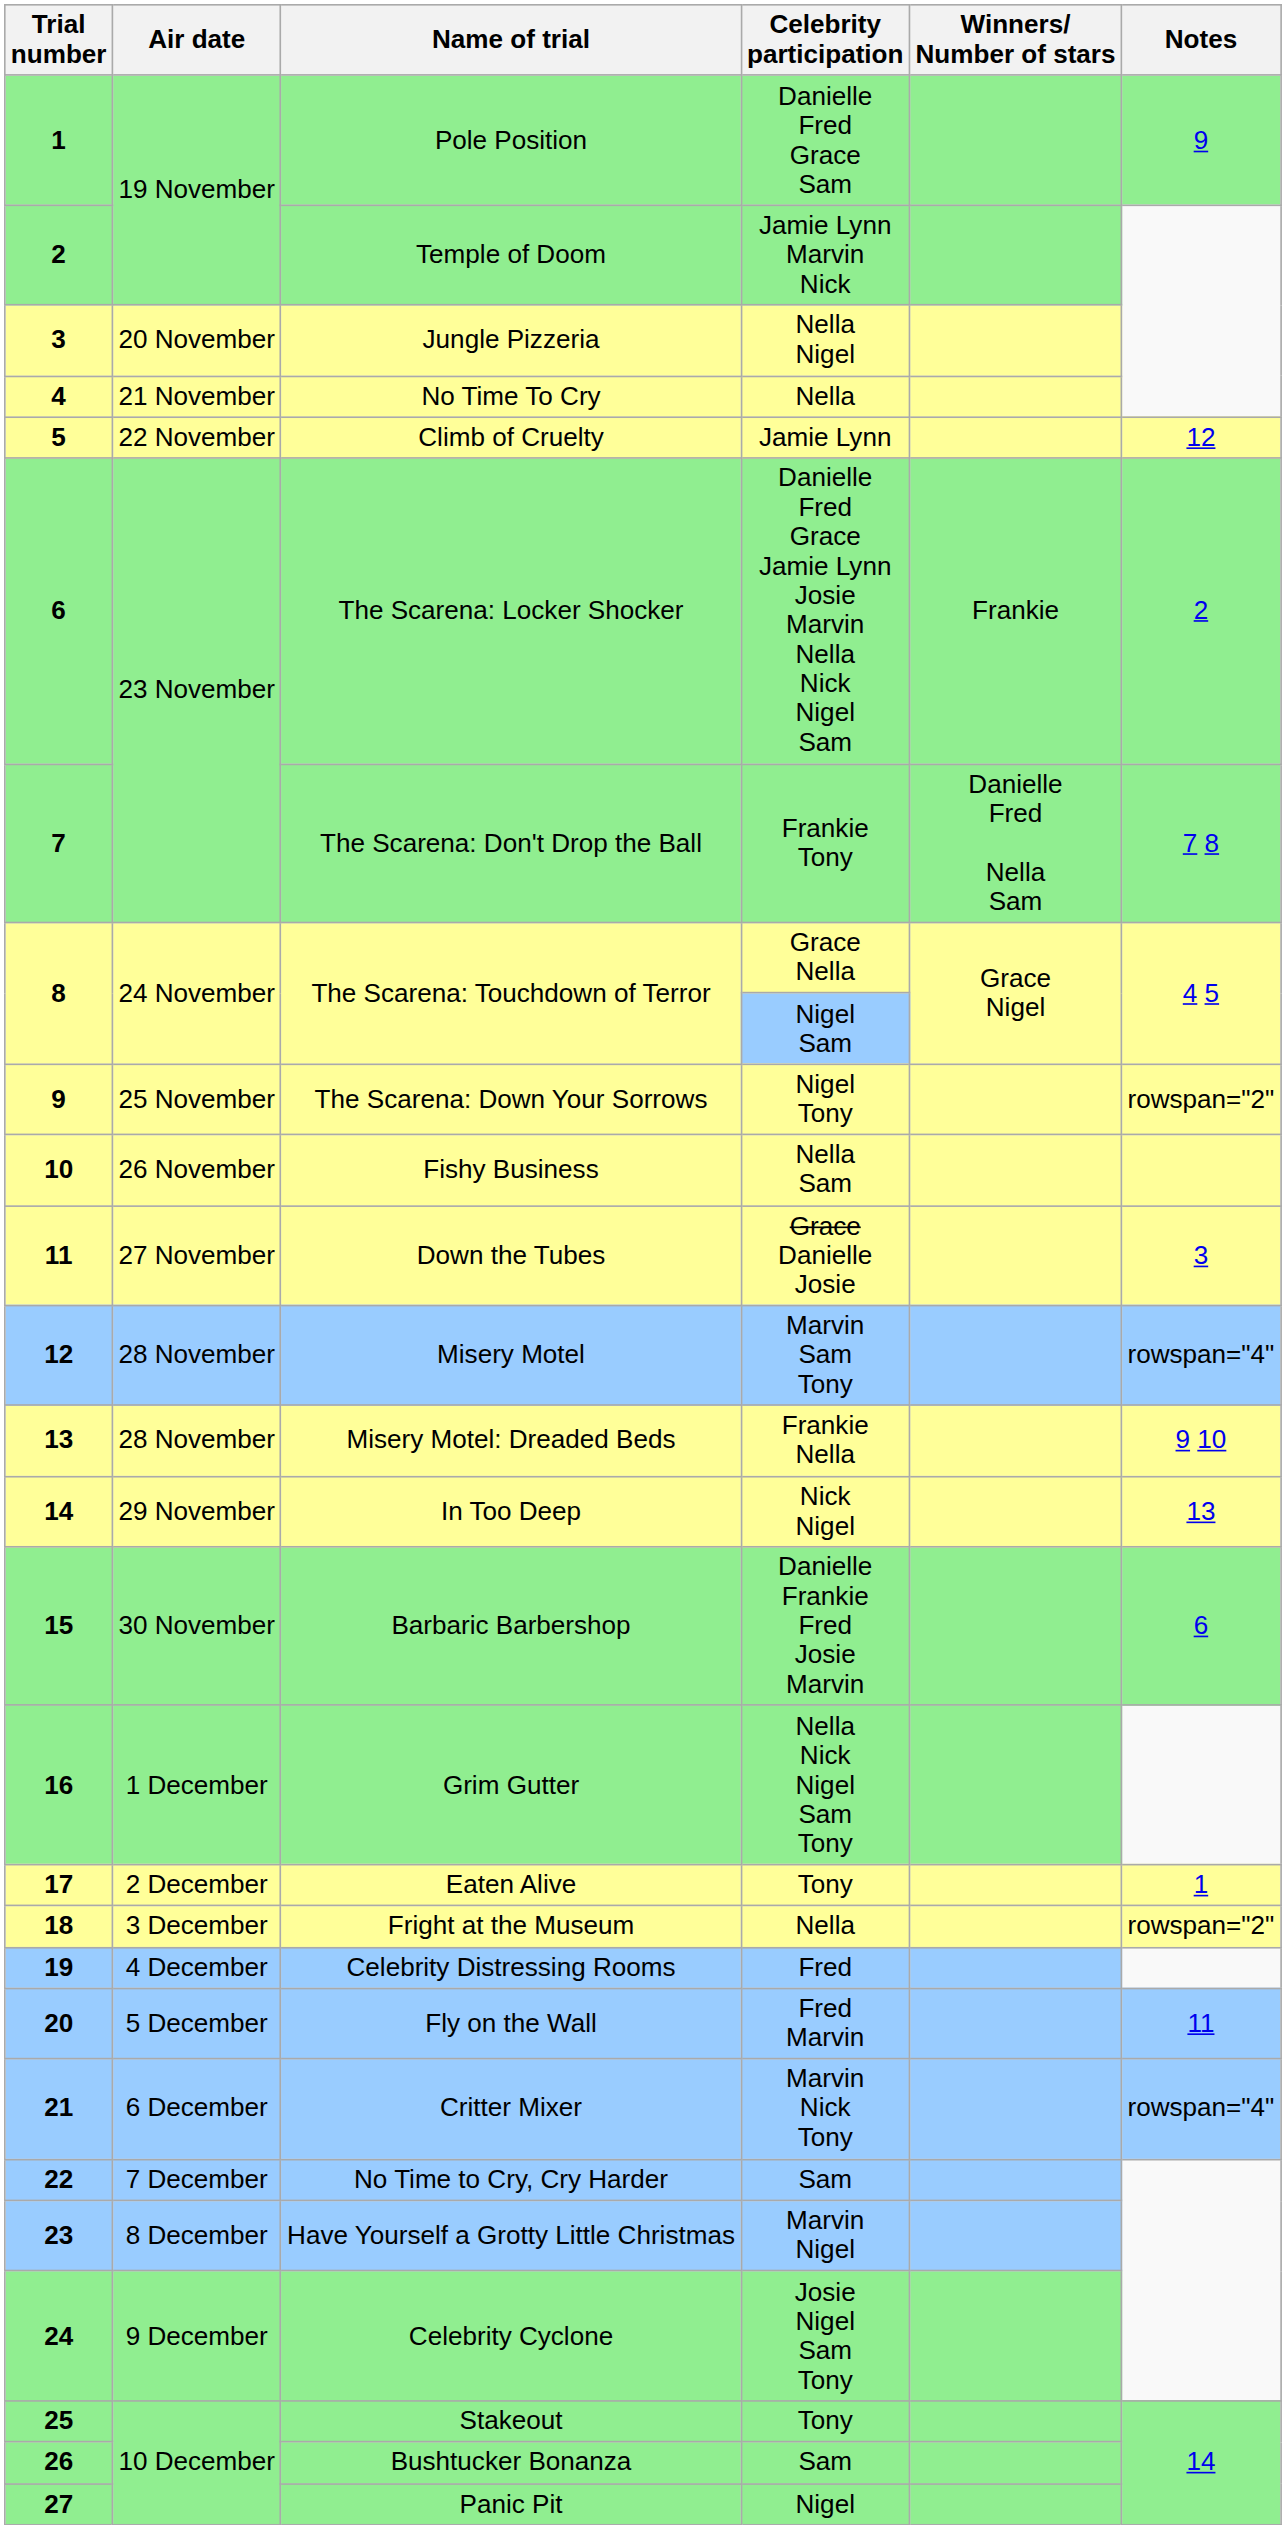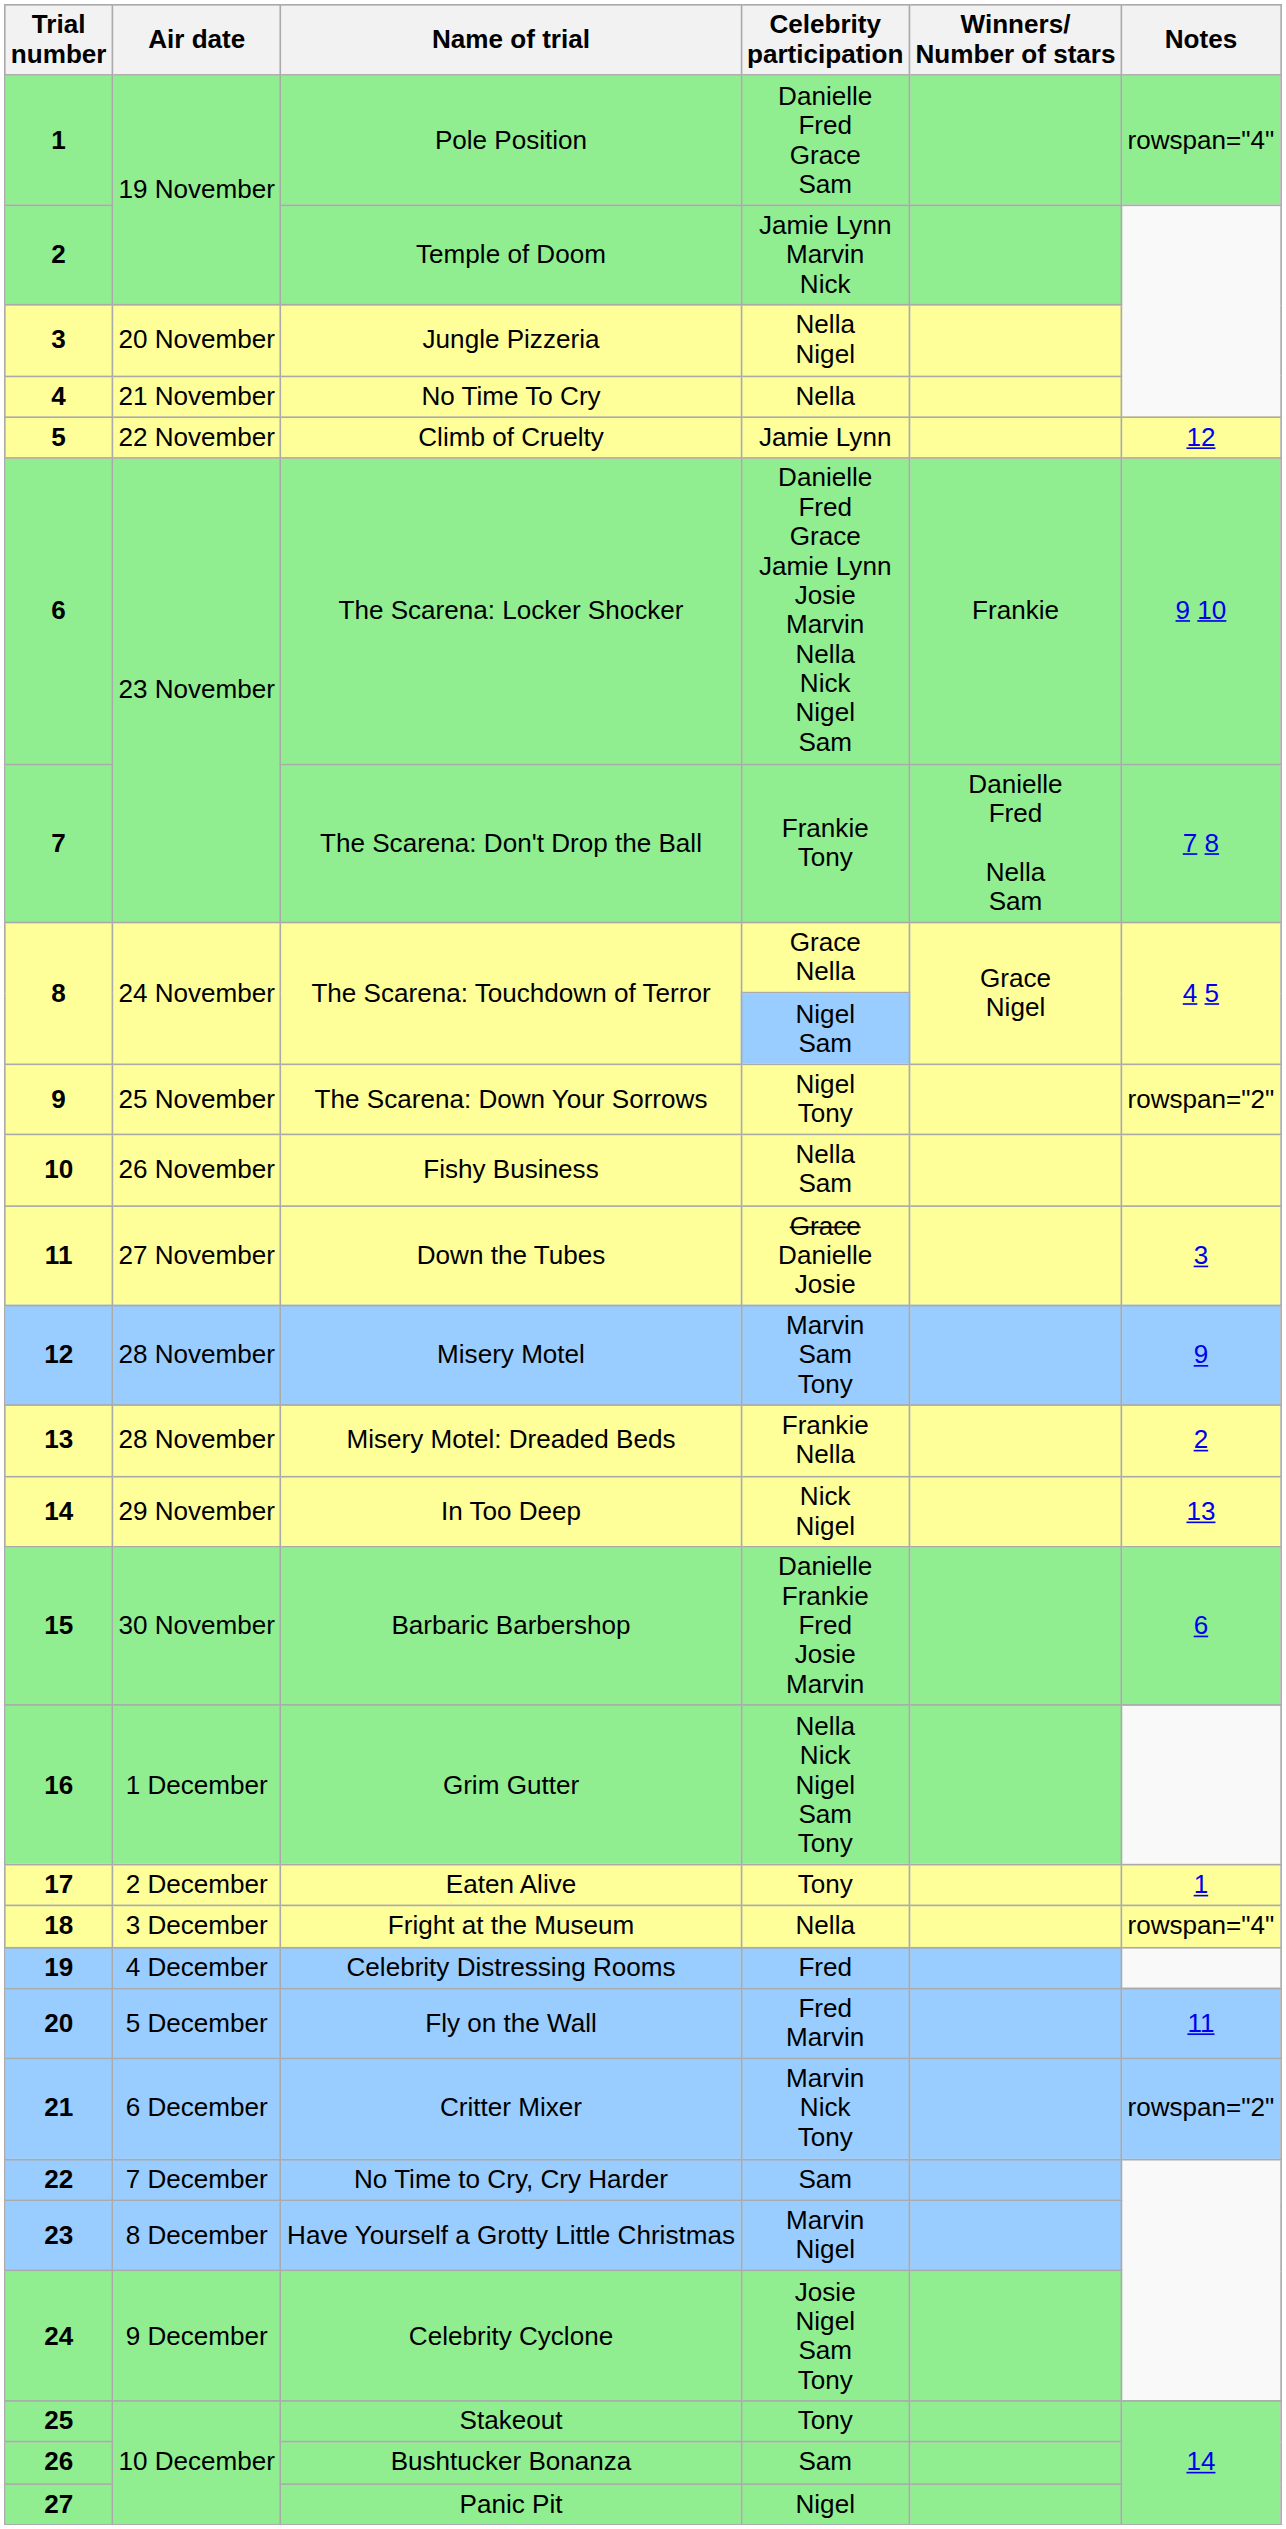Pole Position | Notes: 9 -> rowspan="4"
The Scarena: Locker Shocker | Notes: 2 -> 9 10
Misery Motel | Notes: rowspan="4" -> 9
Misery Motel: Dreaded Beds | Notes: 9 10 -> 2
Fright at the Museum | Notes: rowspan="2" -> rowspan="4"
Critter Mixer | Notes: rowspan="4" -> rowspan="2"
